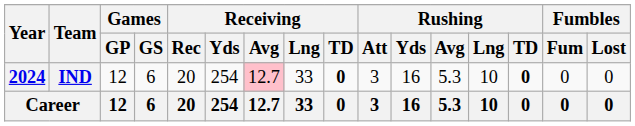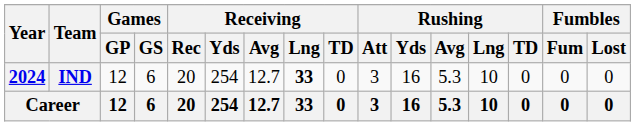IND | Receiving / Avg: pink background -> no background
IND | Receiving / Lng: normal -> bold
IND | Receiving / TD: bold -> normal
IND | Rushing / TD: bold -> normal
